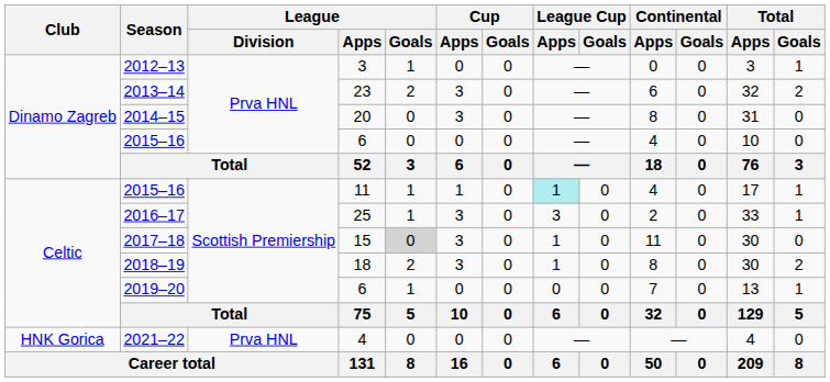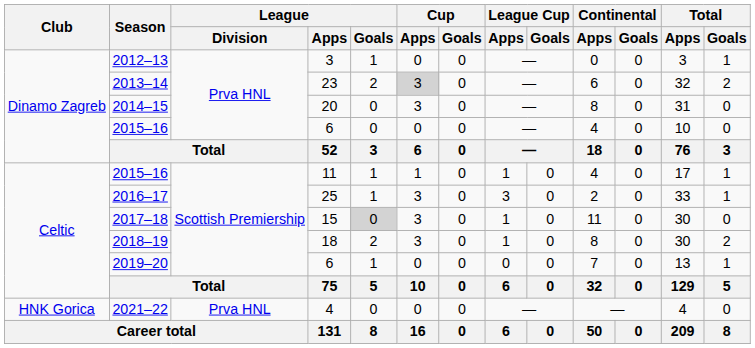2013–14 | Cup / Apps: no background -> lightgrey background
2015–16 / 11 | League Cup / Apps: paleturquoise background -> no background
